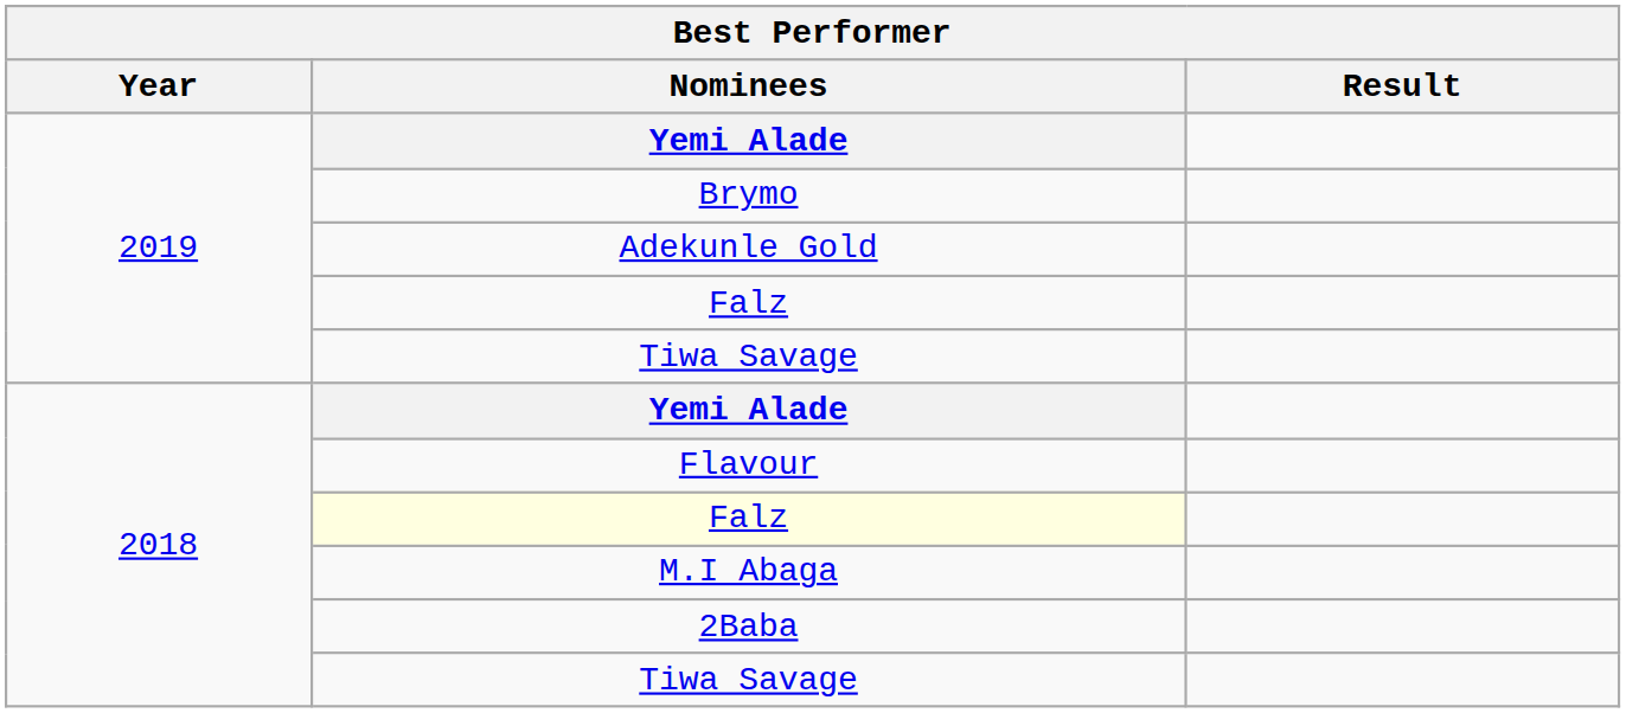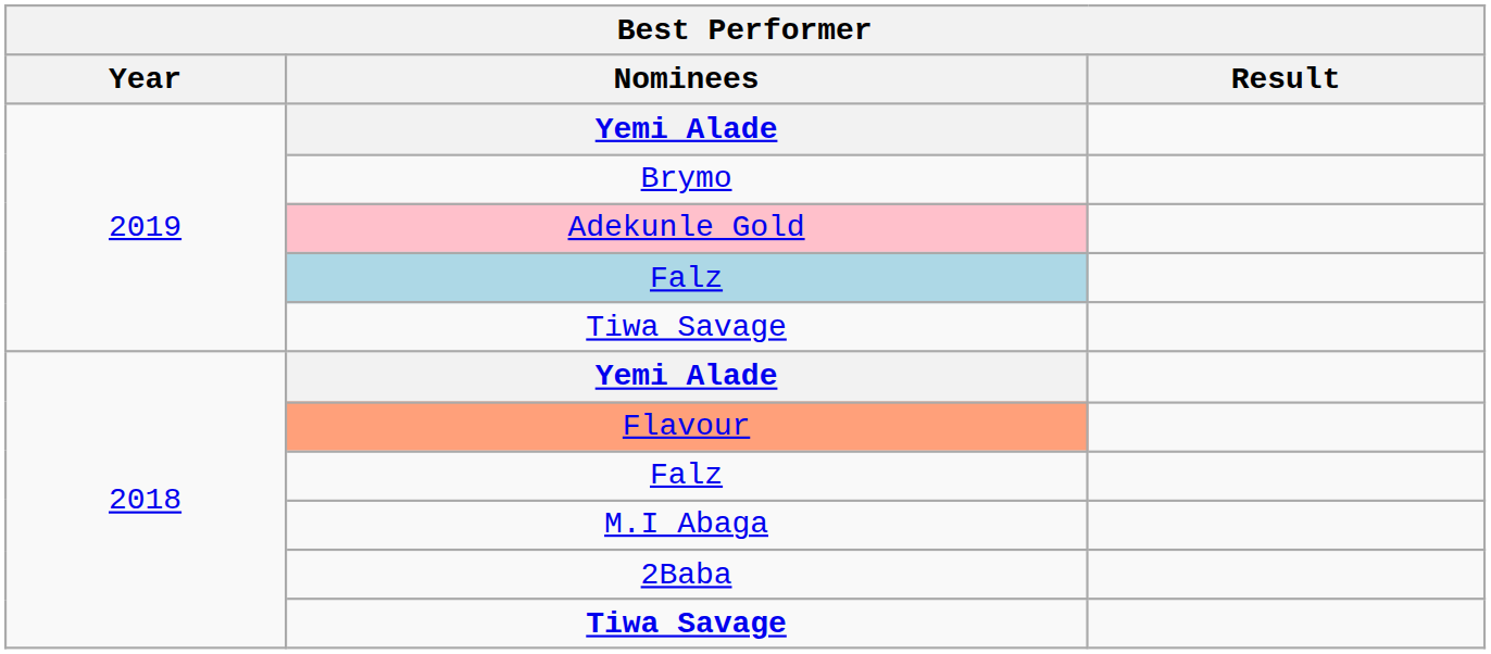Adekunle Gold | Nominees: no background -> pink background
2019 / Falz | Nominees: no background -> lightblue background
Flavour | Nominees: no background -> lightsalmon background
2018 / Falz | Nominees: lightyellow background -> no background
2018 / Tiwa Savage | Nominees: normal -> bold
